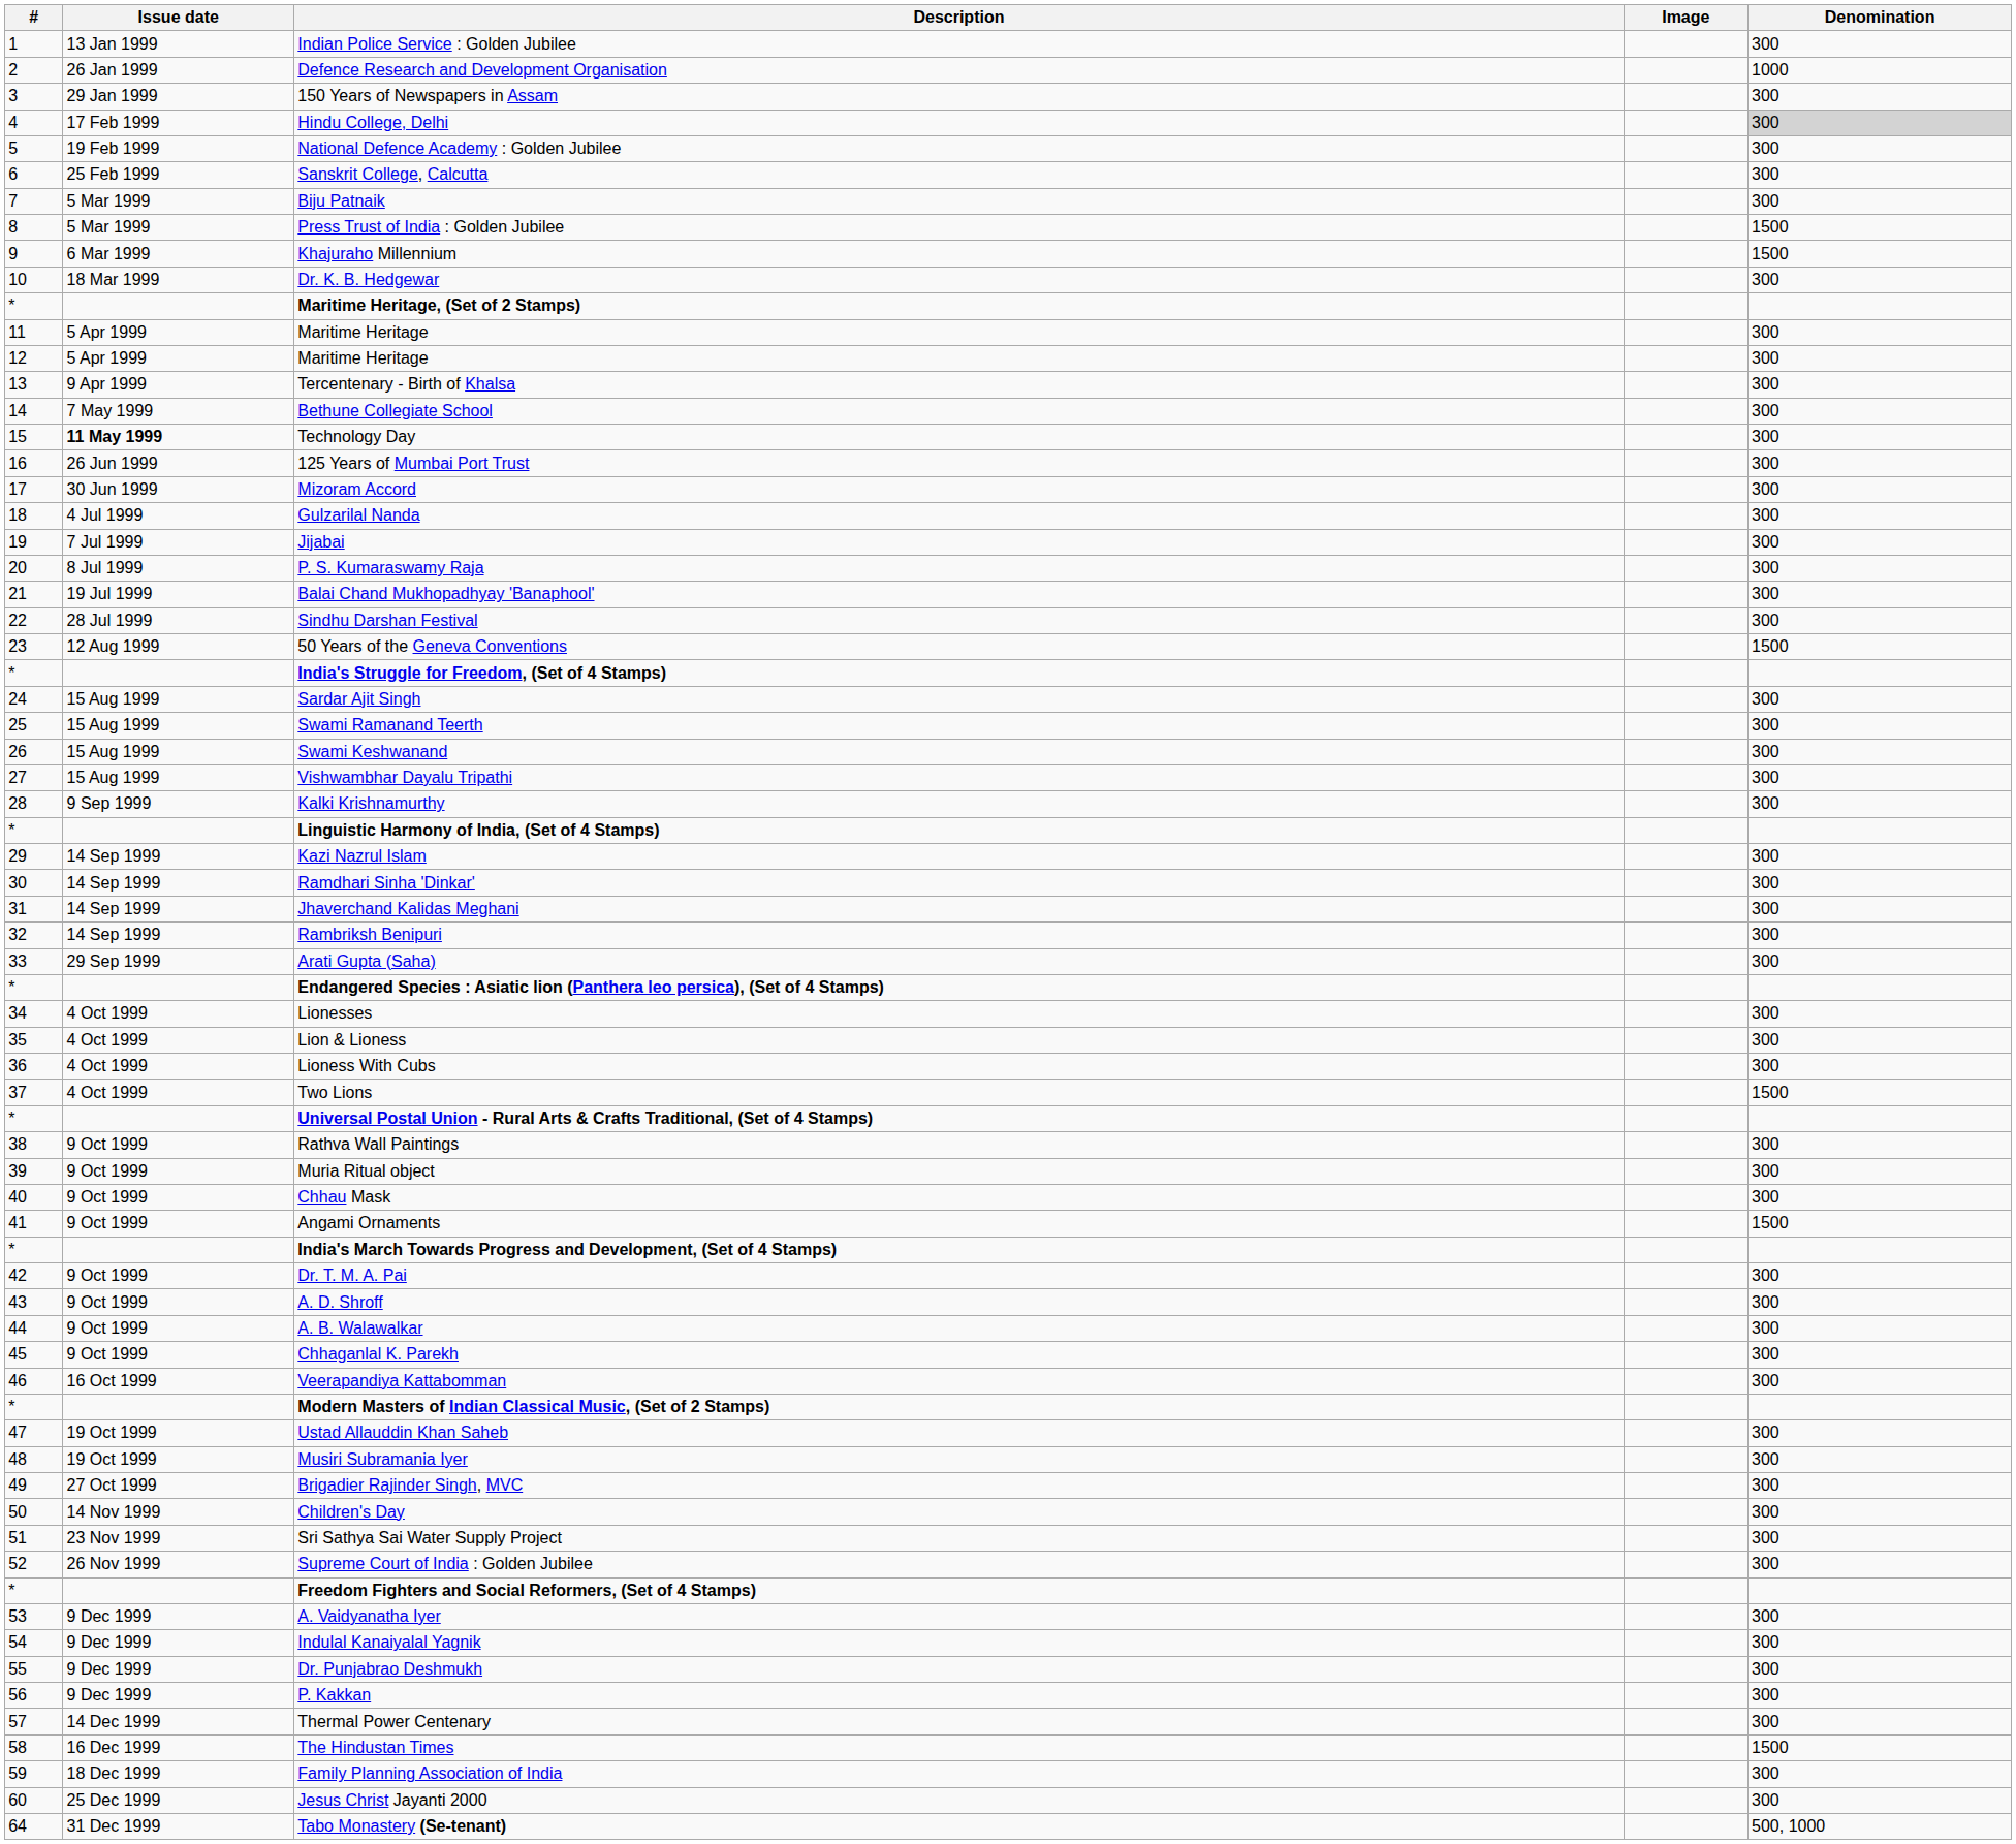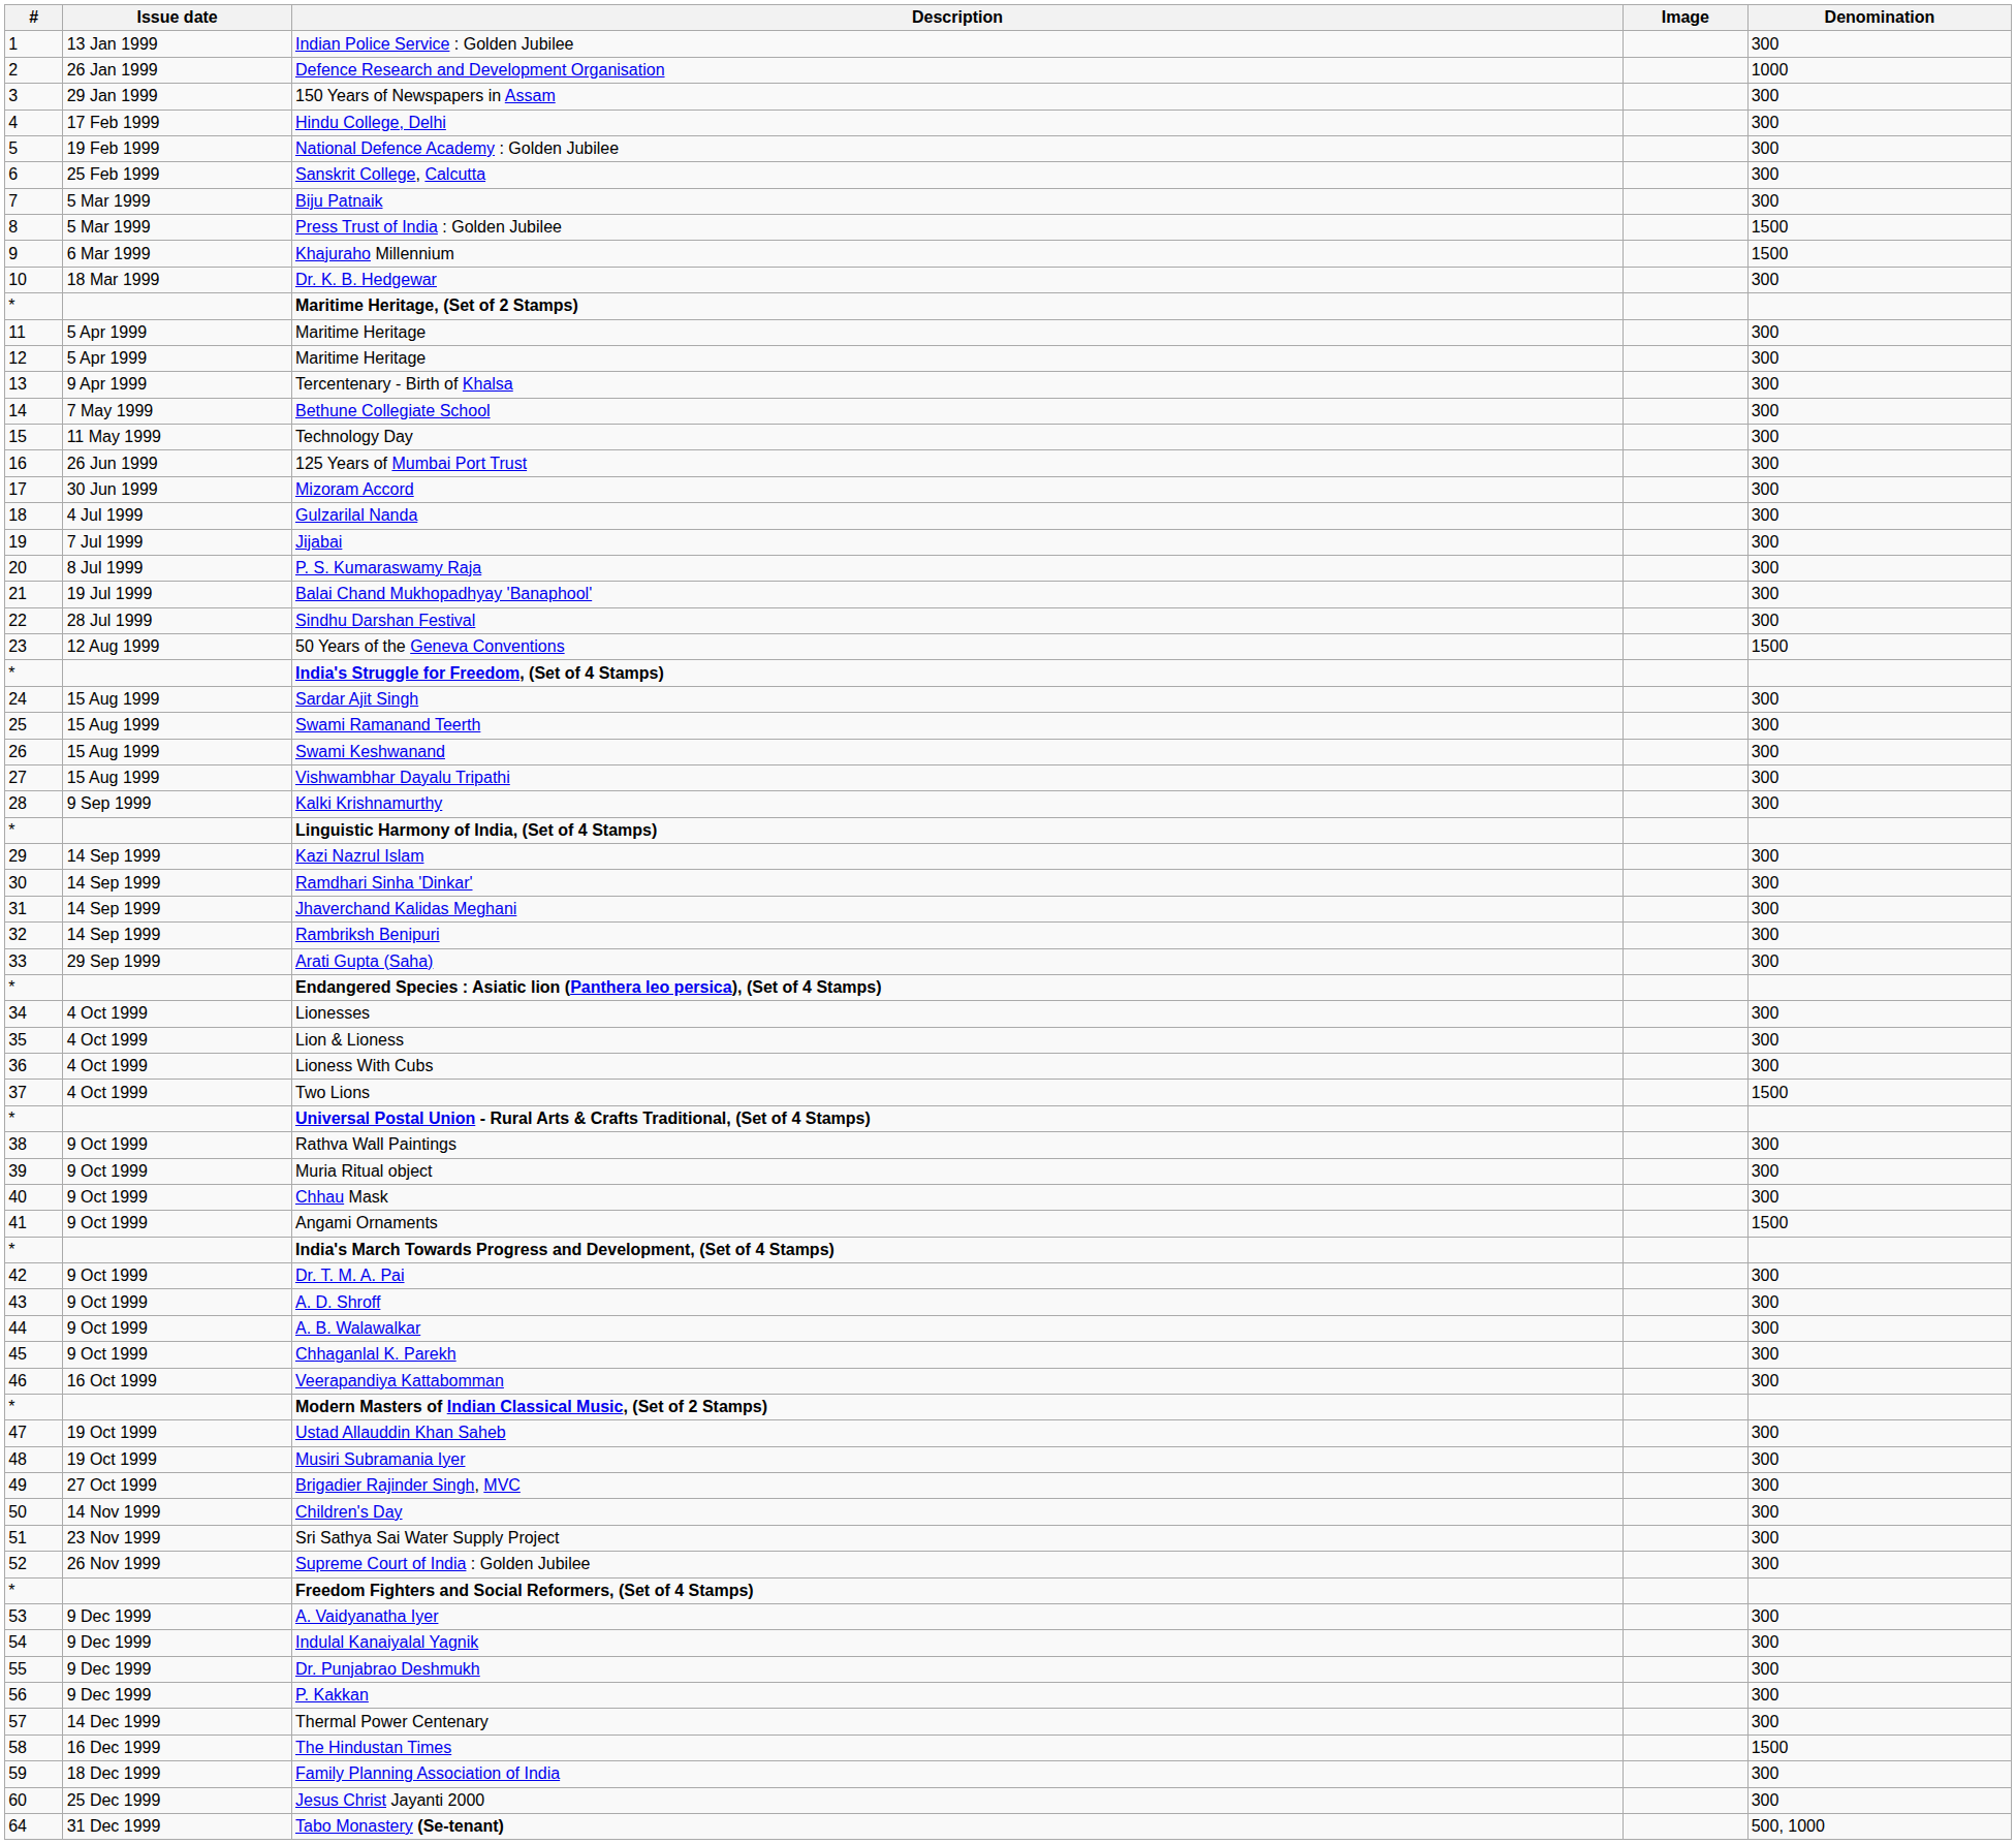Hindu College, Delhi | Denomination: lightgrey background -> no background
Technology Day | Issue date: bold -> normal
